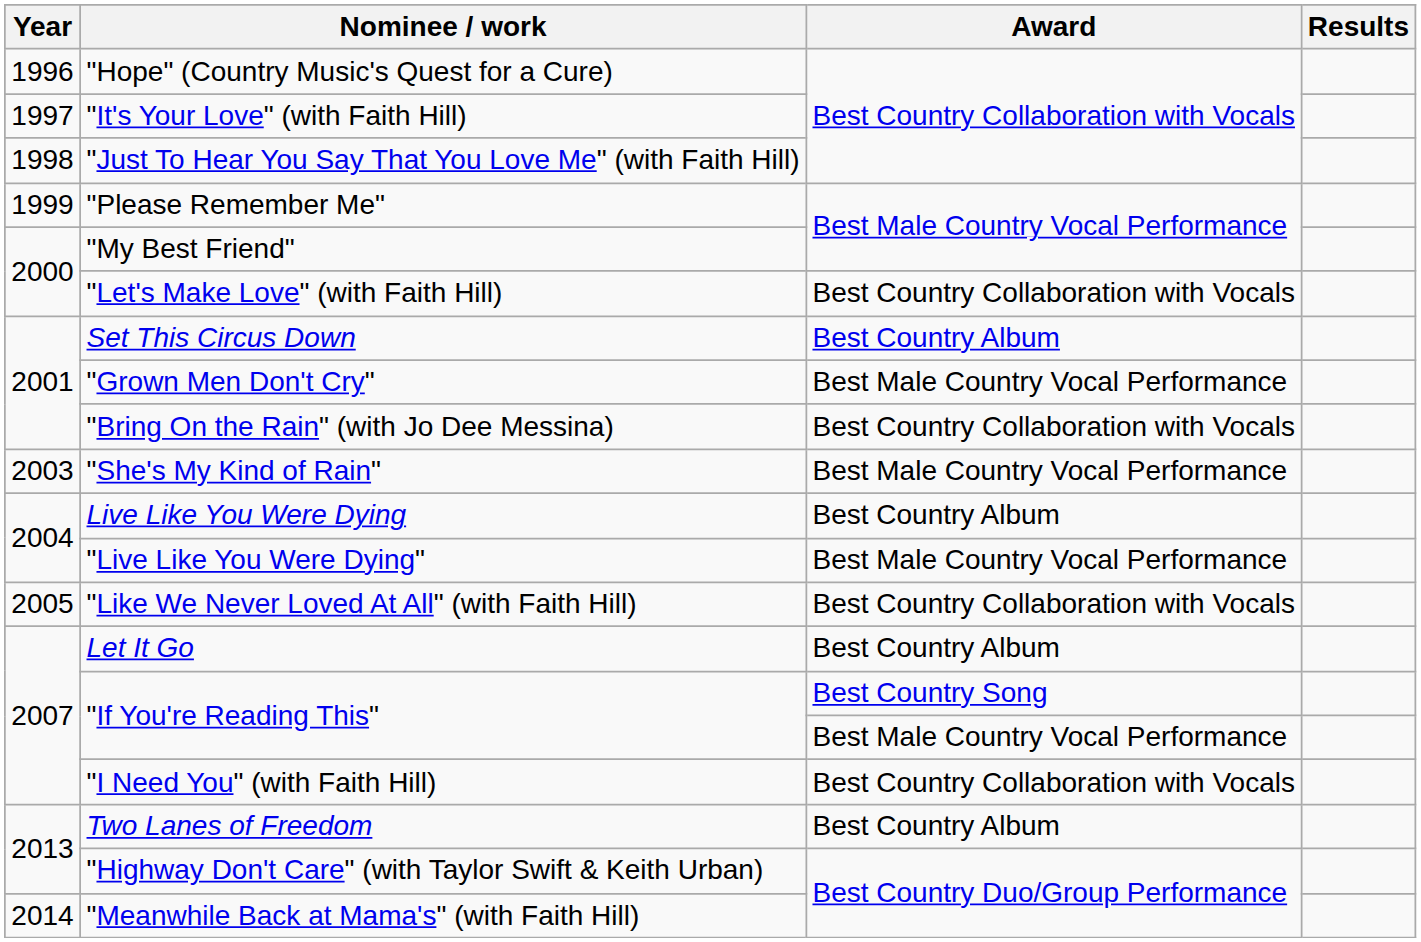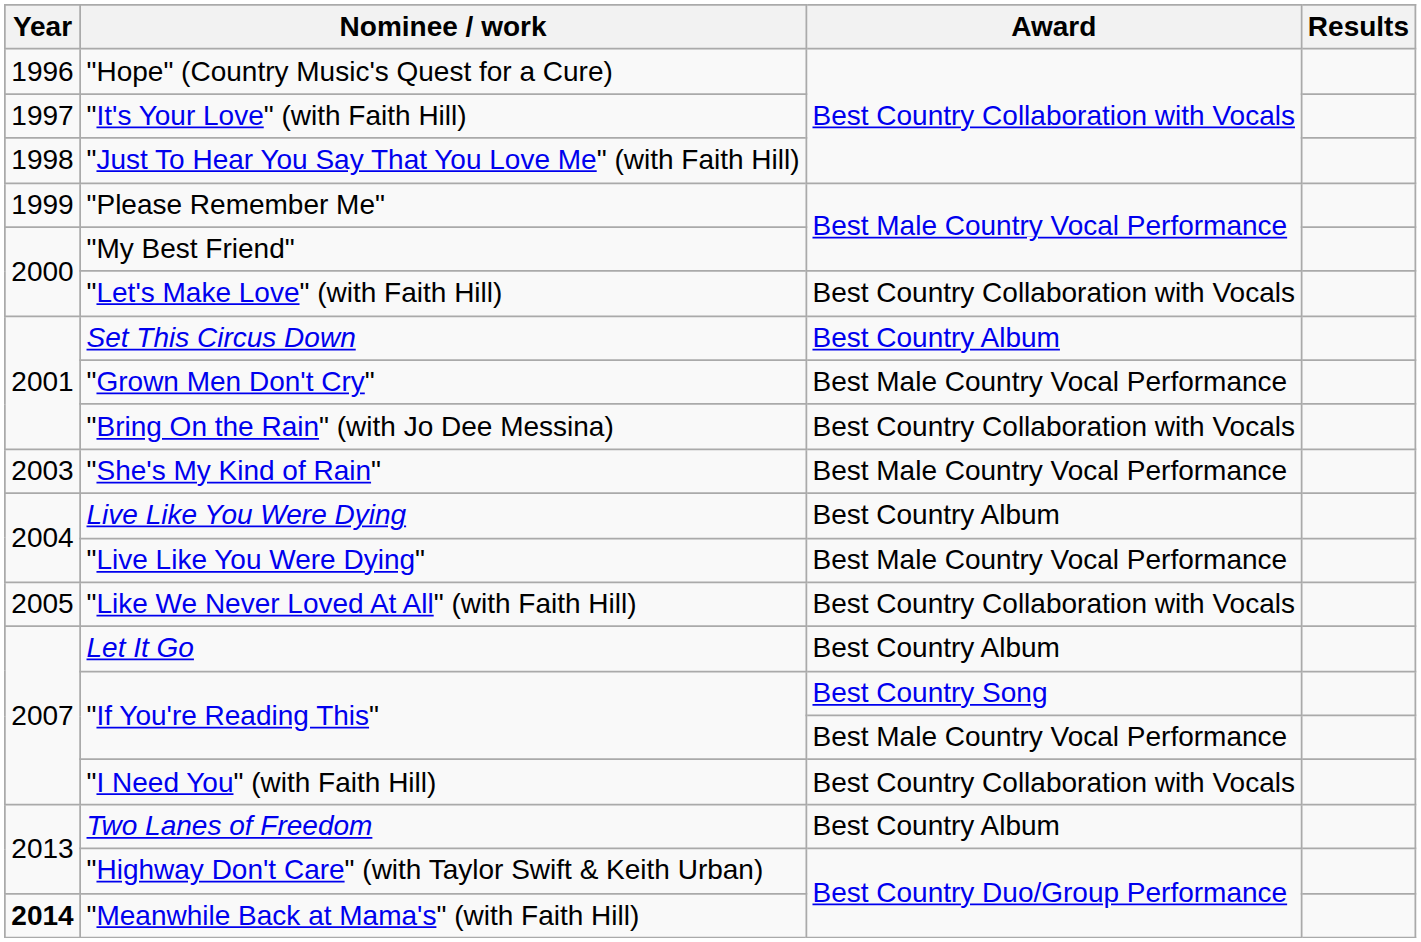"Meanwhile Back at Mama's" (with Faith Hill) | Year: normal -> bold
